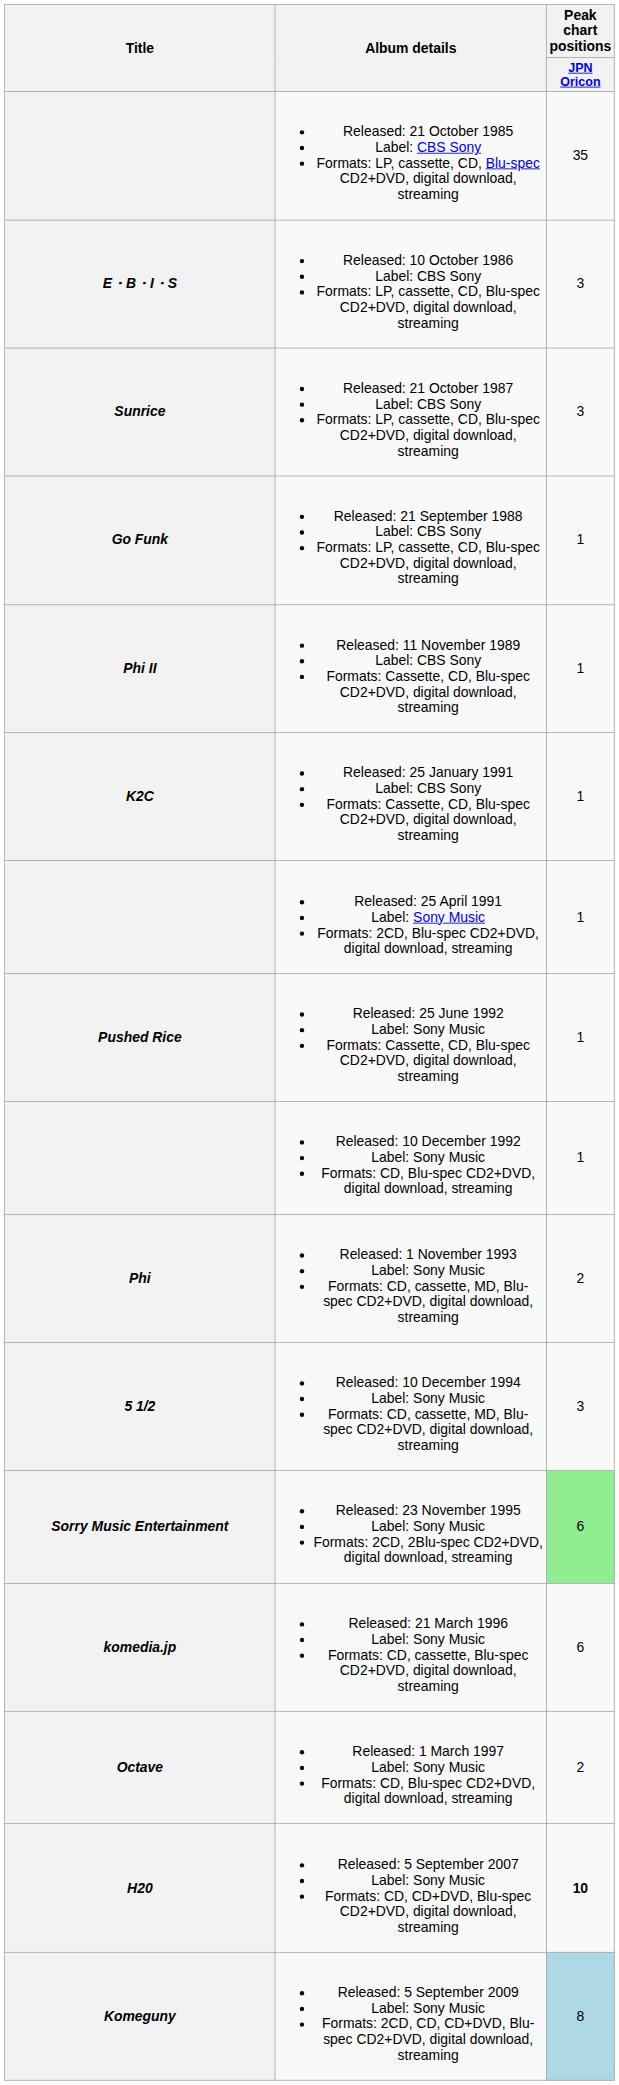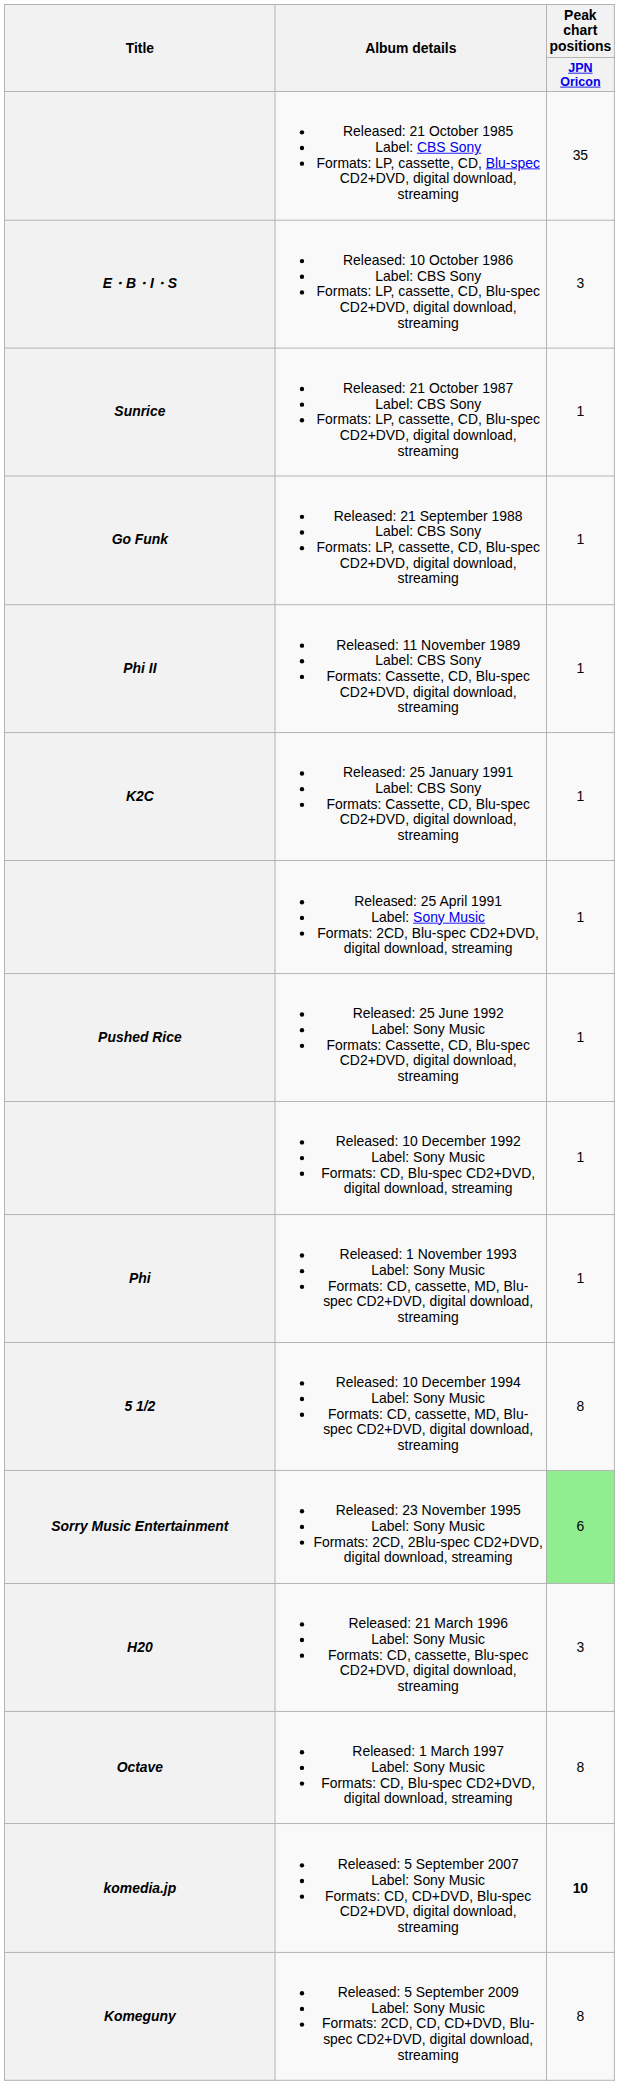row 5 | Peak chart positions / JPN Oricon: 3 -> 1
row 12 | Peak chart positions / JPN Oricon: 2 -> 1
row 13 | Peak chart positions / JPN Oricon: 3 -> 8
row 15 | Title: komedia.jp -> H20
row 15 | Peak chart positions / JPN Oricon: 6 -> 3
row 16 | Peak chart positions / JPN Oricon: 2 -> 8
row 17 | Title: H20 -> komedia.jp
row 18 | Peak chart positions / JPN Oricon: lightblue background -> no background
